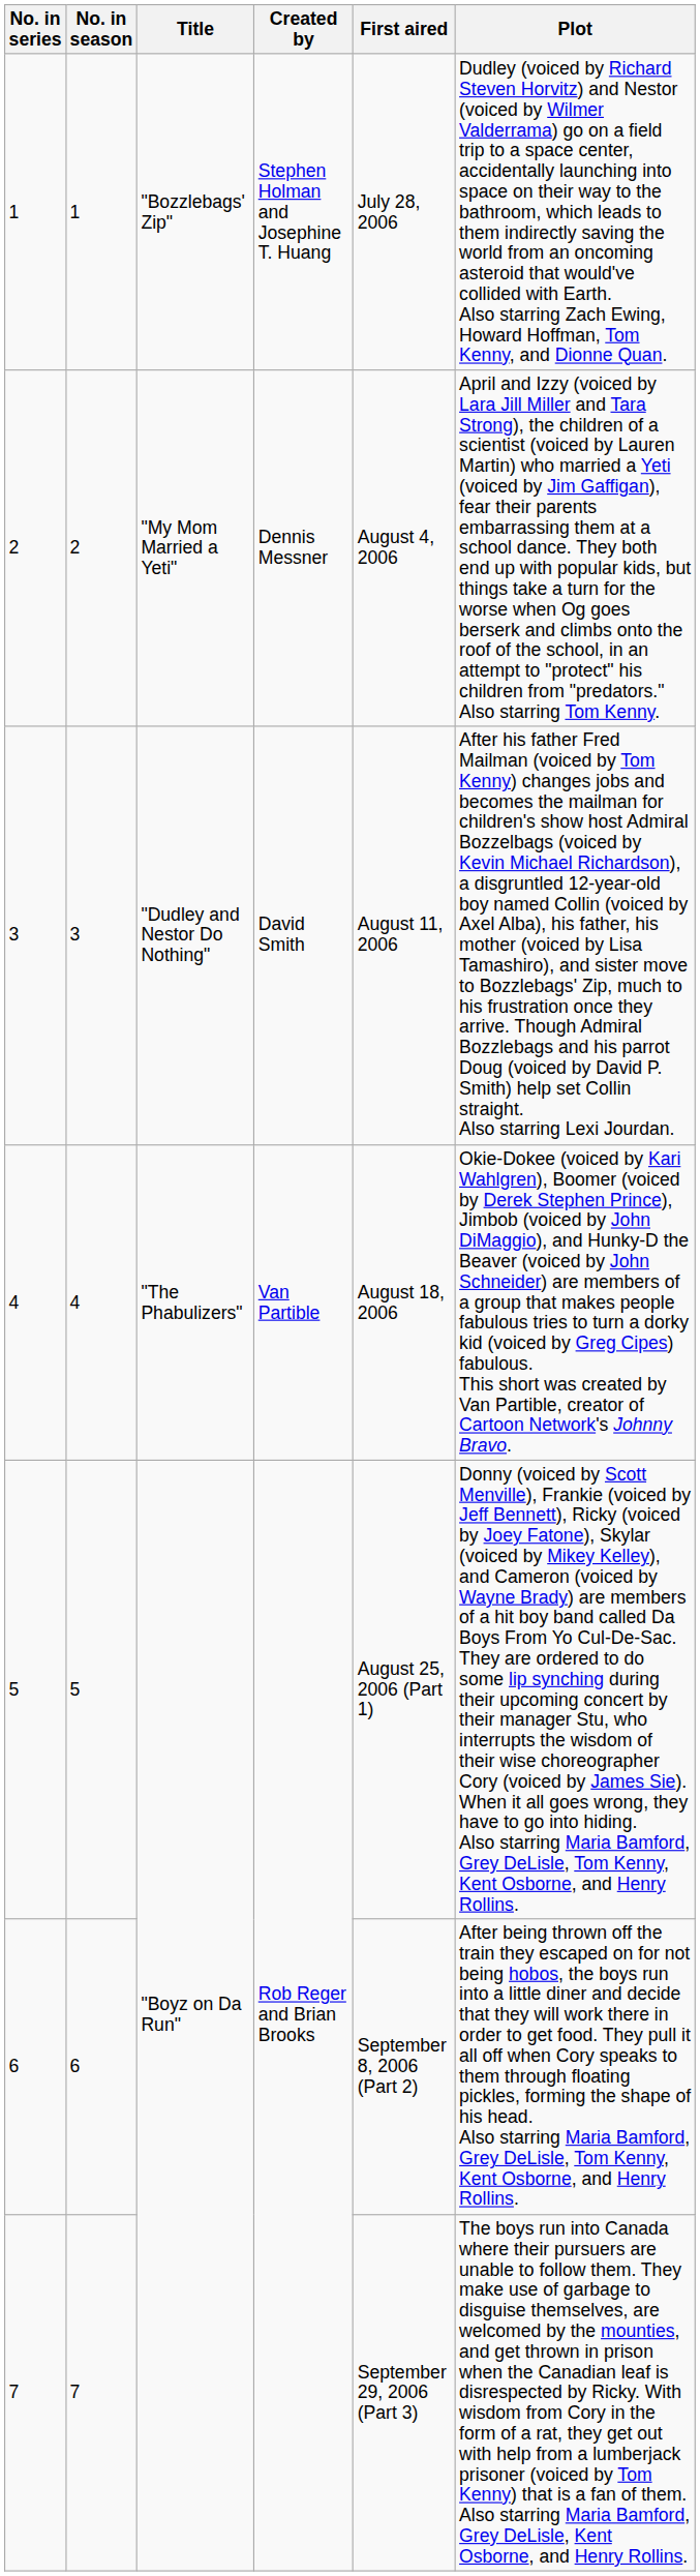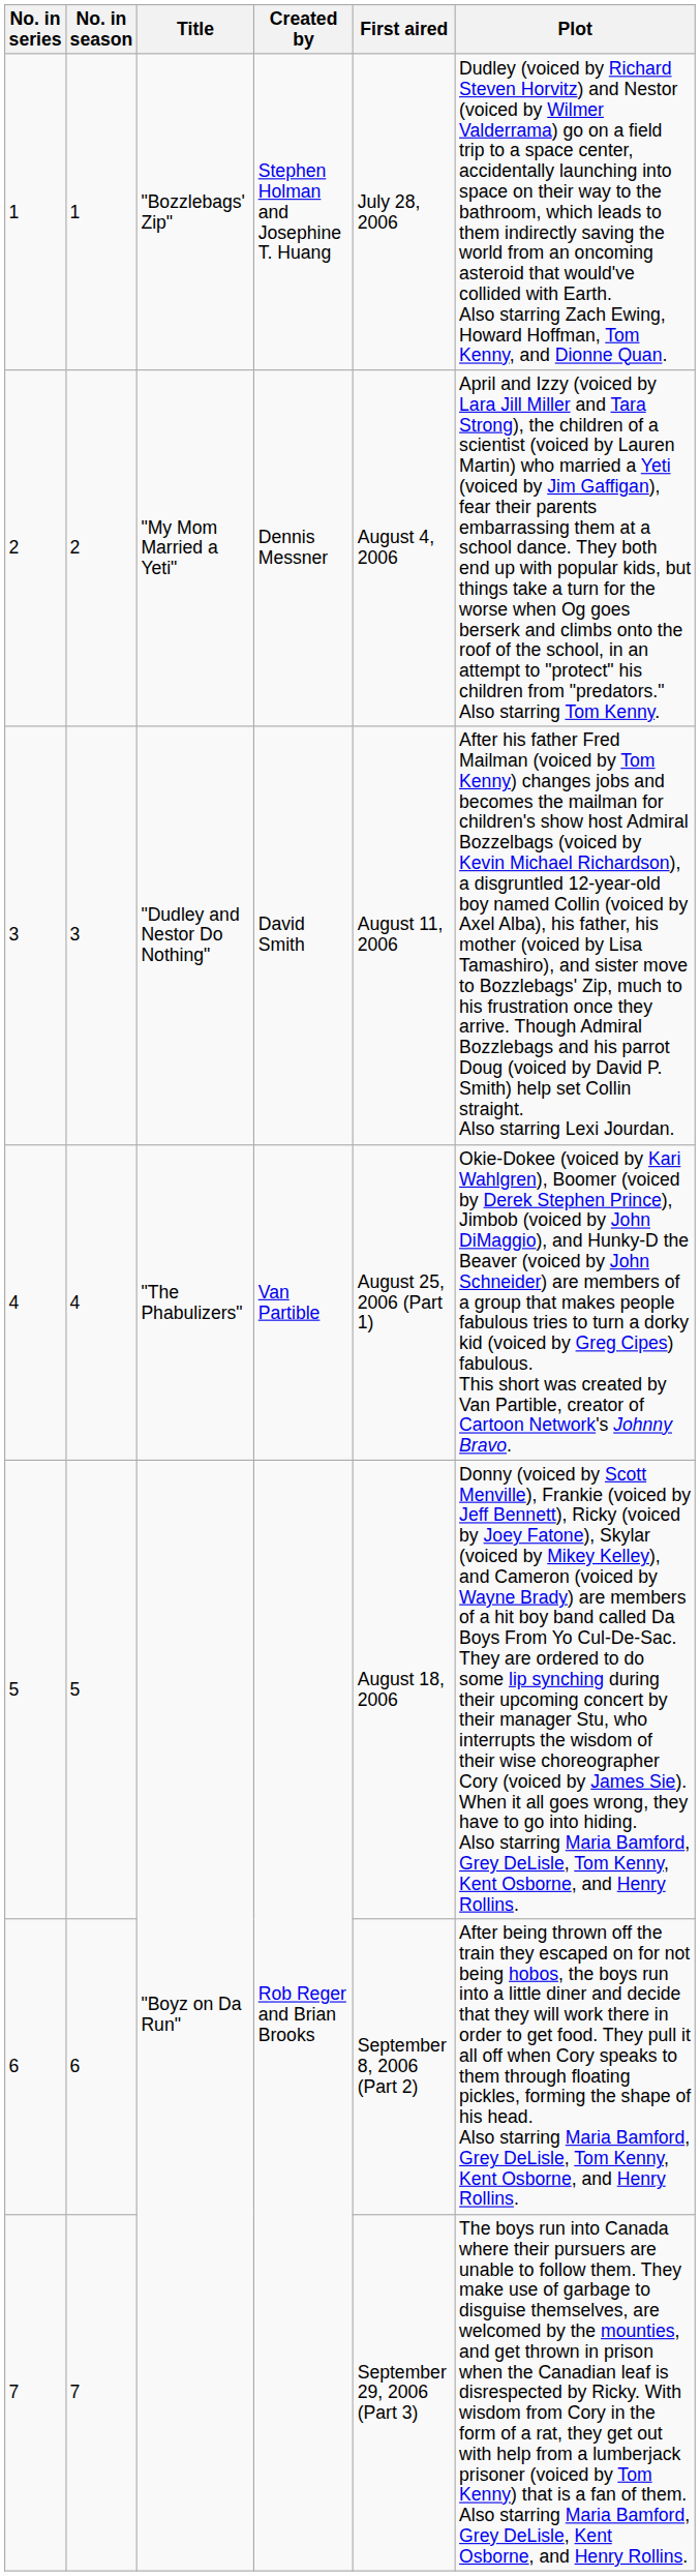row 5 | First aired: August 18, 2006 -> August 25, 2006 (Part 1)
row 6 | First aired: August 25, 2006 (Part 1) -> August 18, 2006
